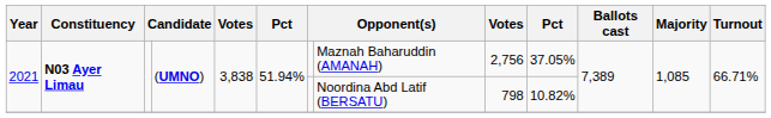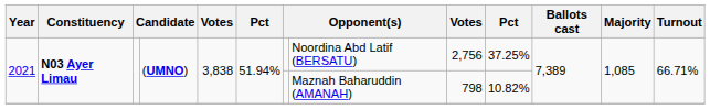row 2 | column 8: Maznah Baharuddin (AMANAH) -> Noordina Abd Latif (BERSATU)
row 2 | column 10: 37.05% -> 37.25%
row 3 | column 8: Noordina Abd Latif (BERSATU) -> Maznah Baharuddin (AMANAH)
